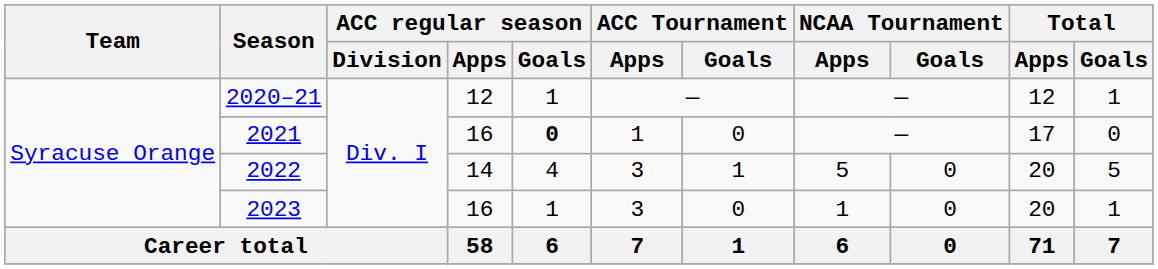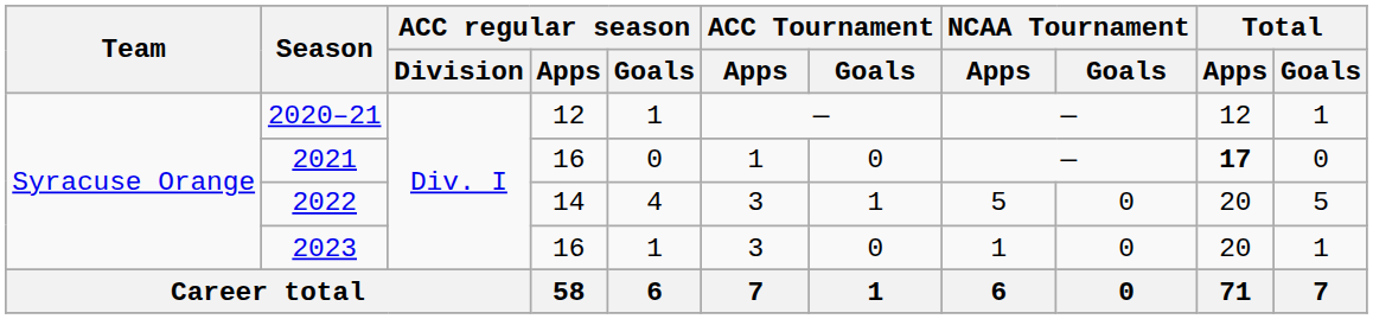2021 | ACC regular season / Goals: bold -> normal
2021 | Total / Apps: normal -> bold
